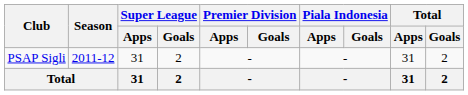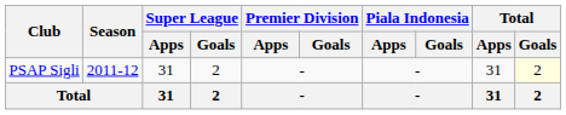PSAP Sigli | Total / Goals: no background -> lightyellow background
